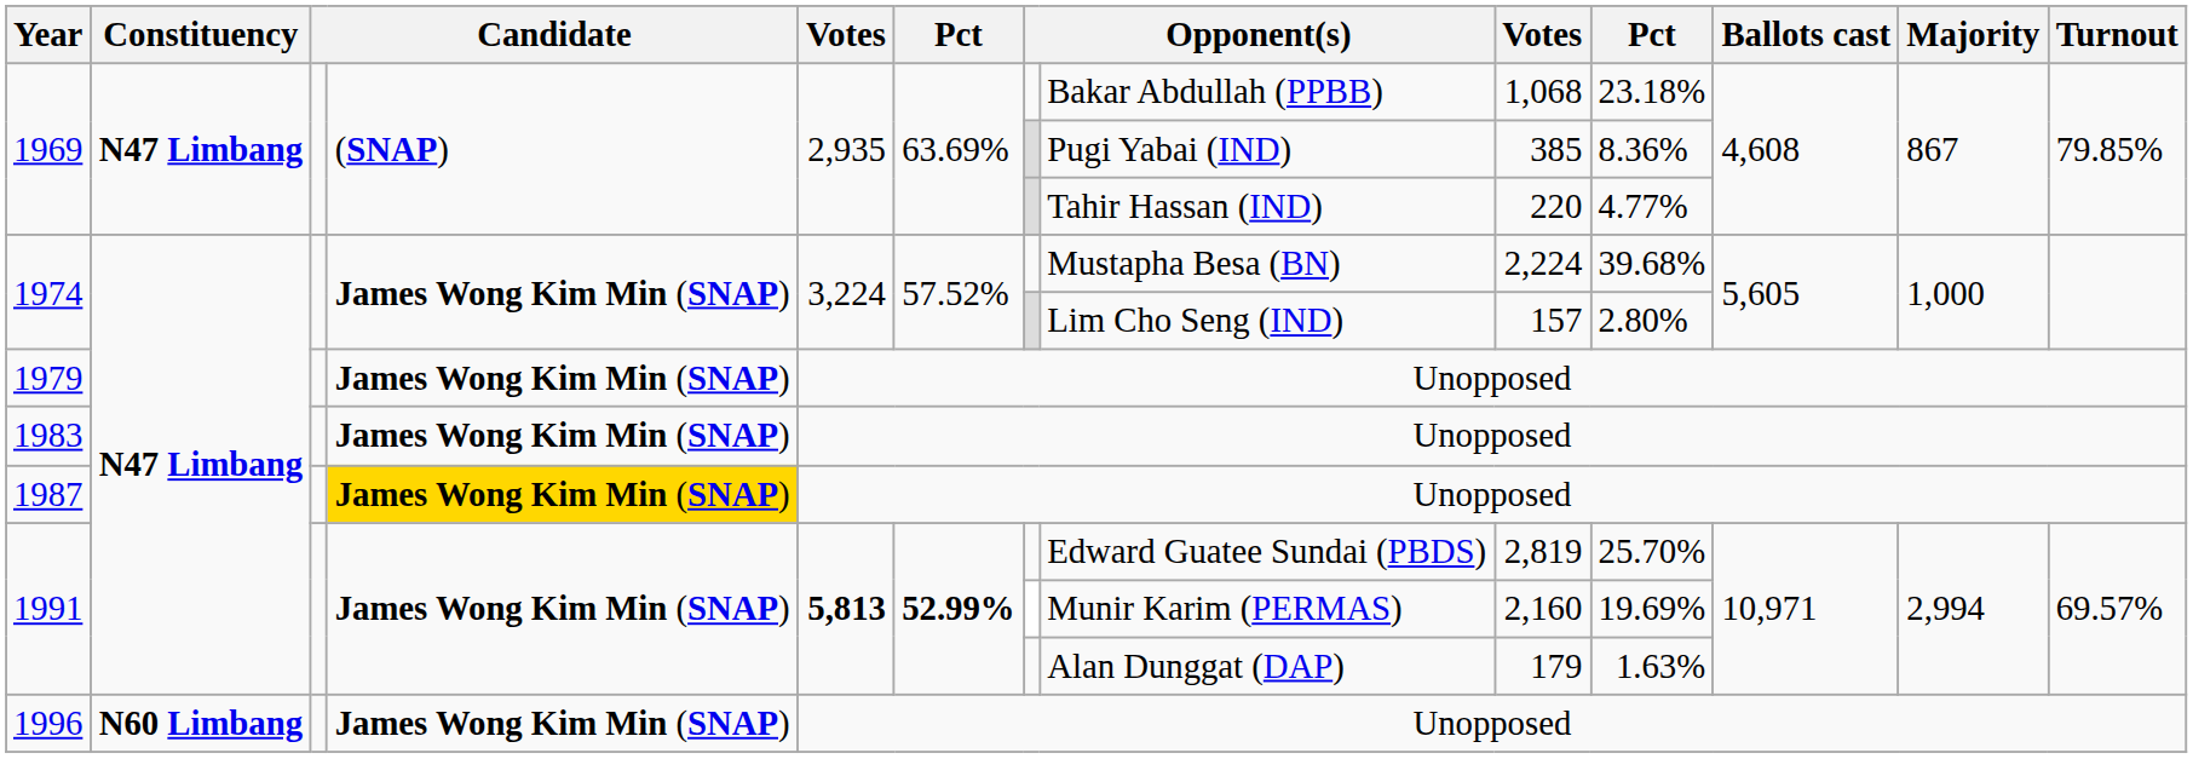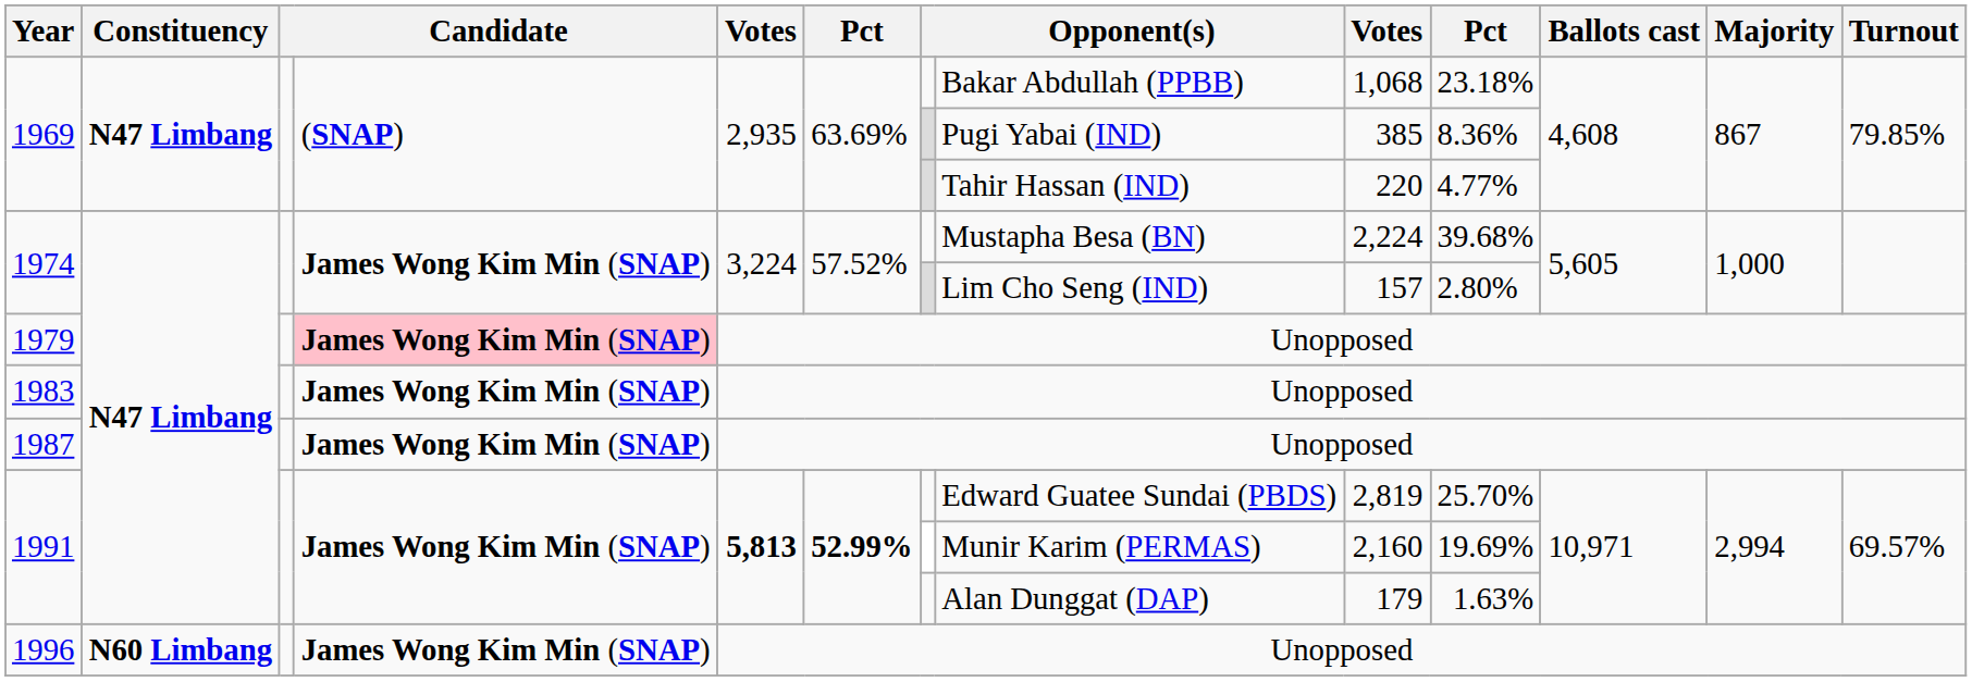1979 | column 4: no background -> pink background
1987 | column 4: gold background -> no background
